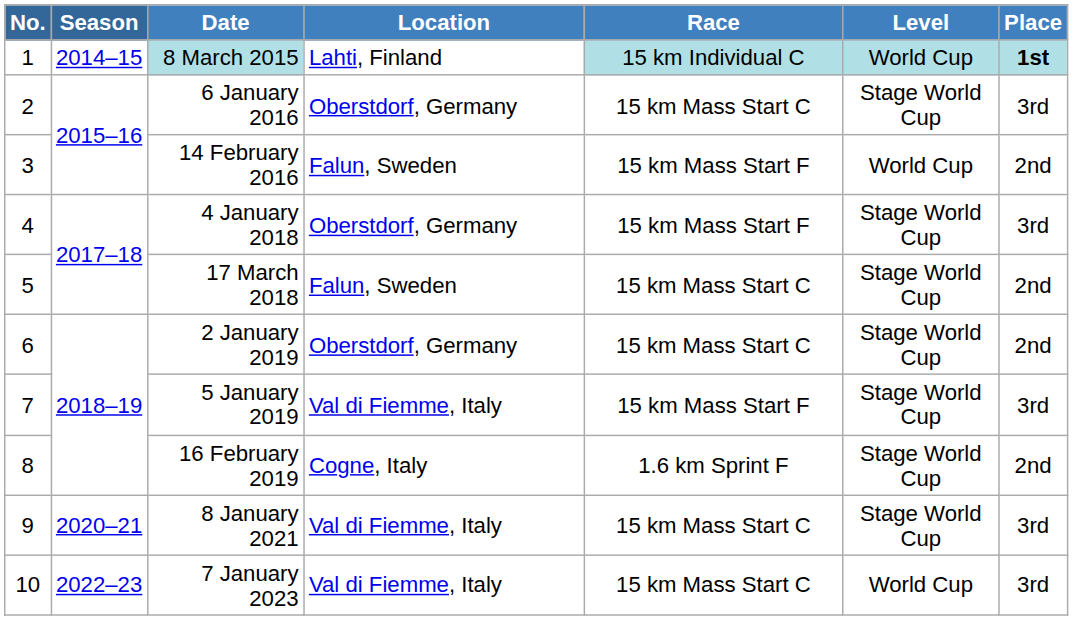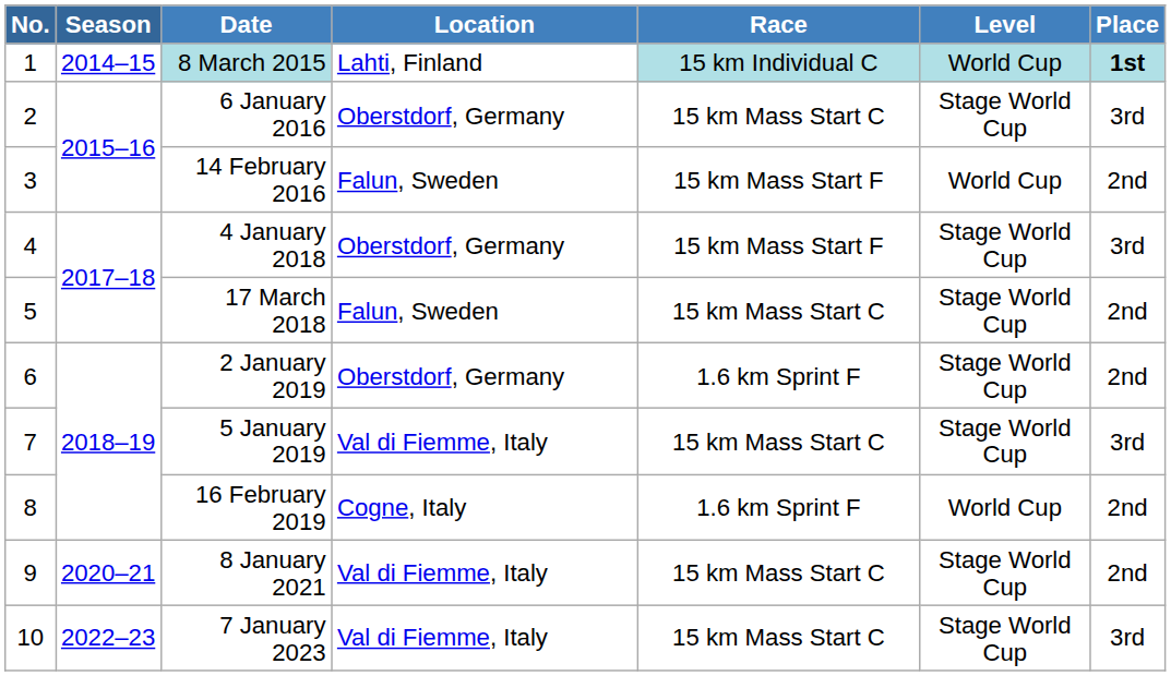2 January 2019 | Race: 15 km Mass Start C -> 1.6 km Sprint F
5 January 2019 | Race: 15 km Mass Start F -> 15 km Mass Start C
16 February 2019 | Level: Stage World Cup -> World Cup
8 January 2021 | Place: 3rd -> 2nd
7 January 2023 | Level: World Cup -> Stage World Cup
